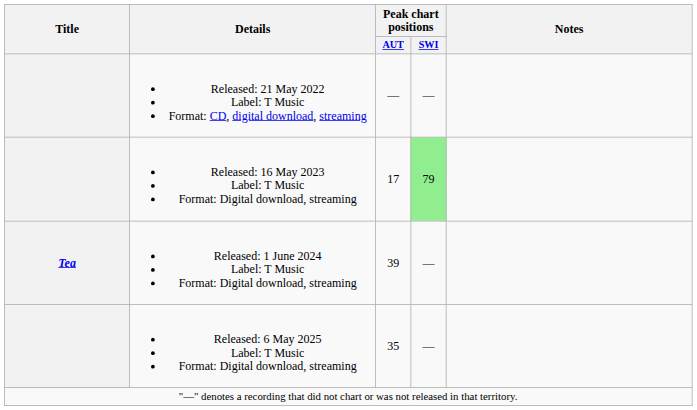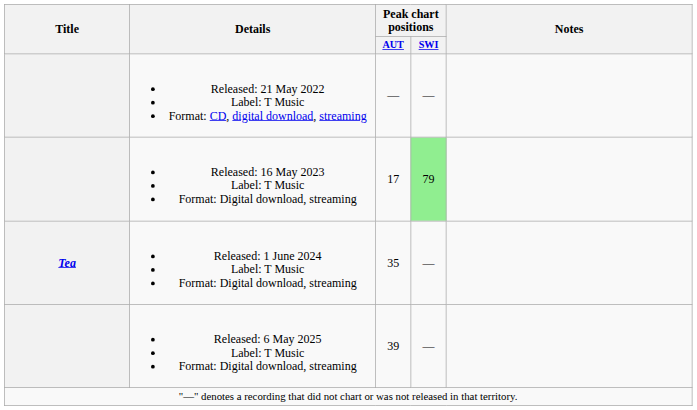row 5 | Peak chart positions / AUT: 39 -> 35
row 6 | Peak chart positions / AUT: 35 -> 39
